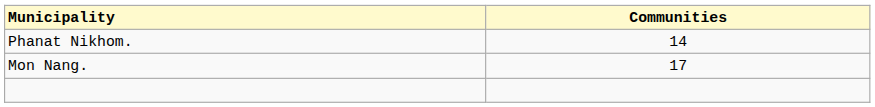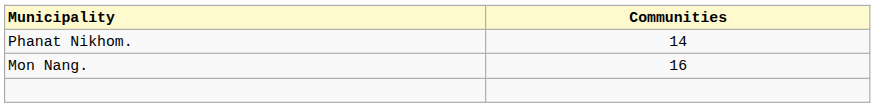Mon Nang. | Communities: 17 -> 16
